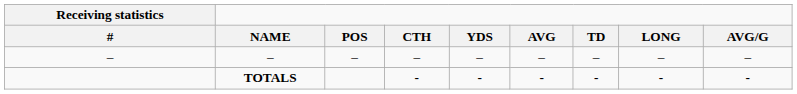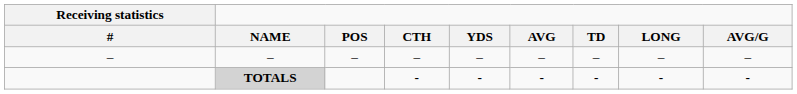row 4 | NAME: no background -> lightgrey background
